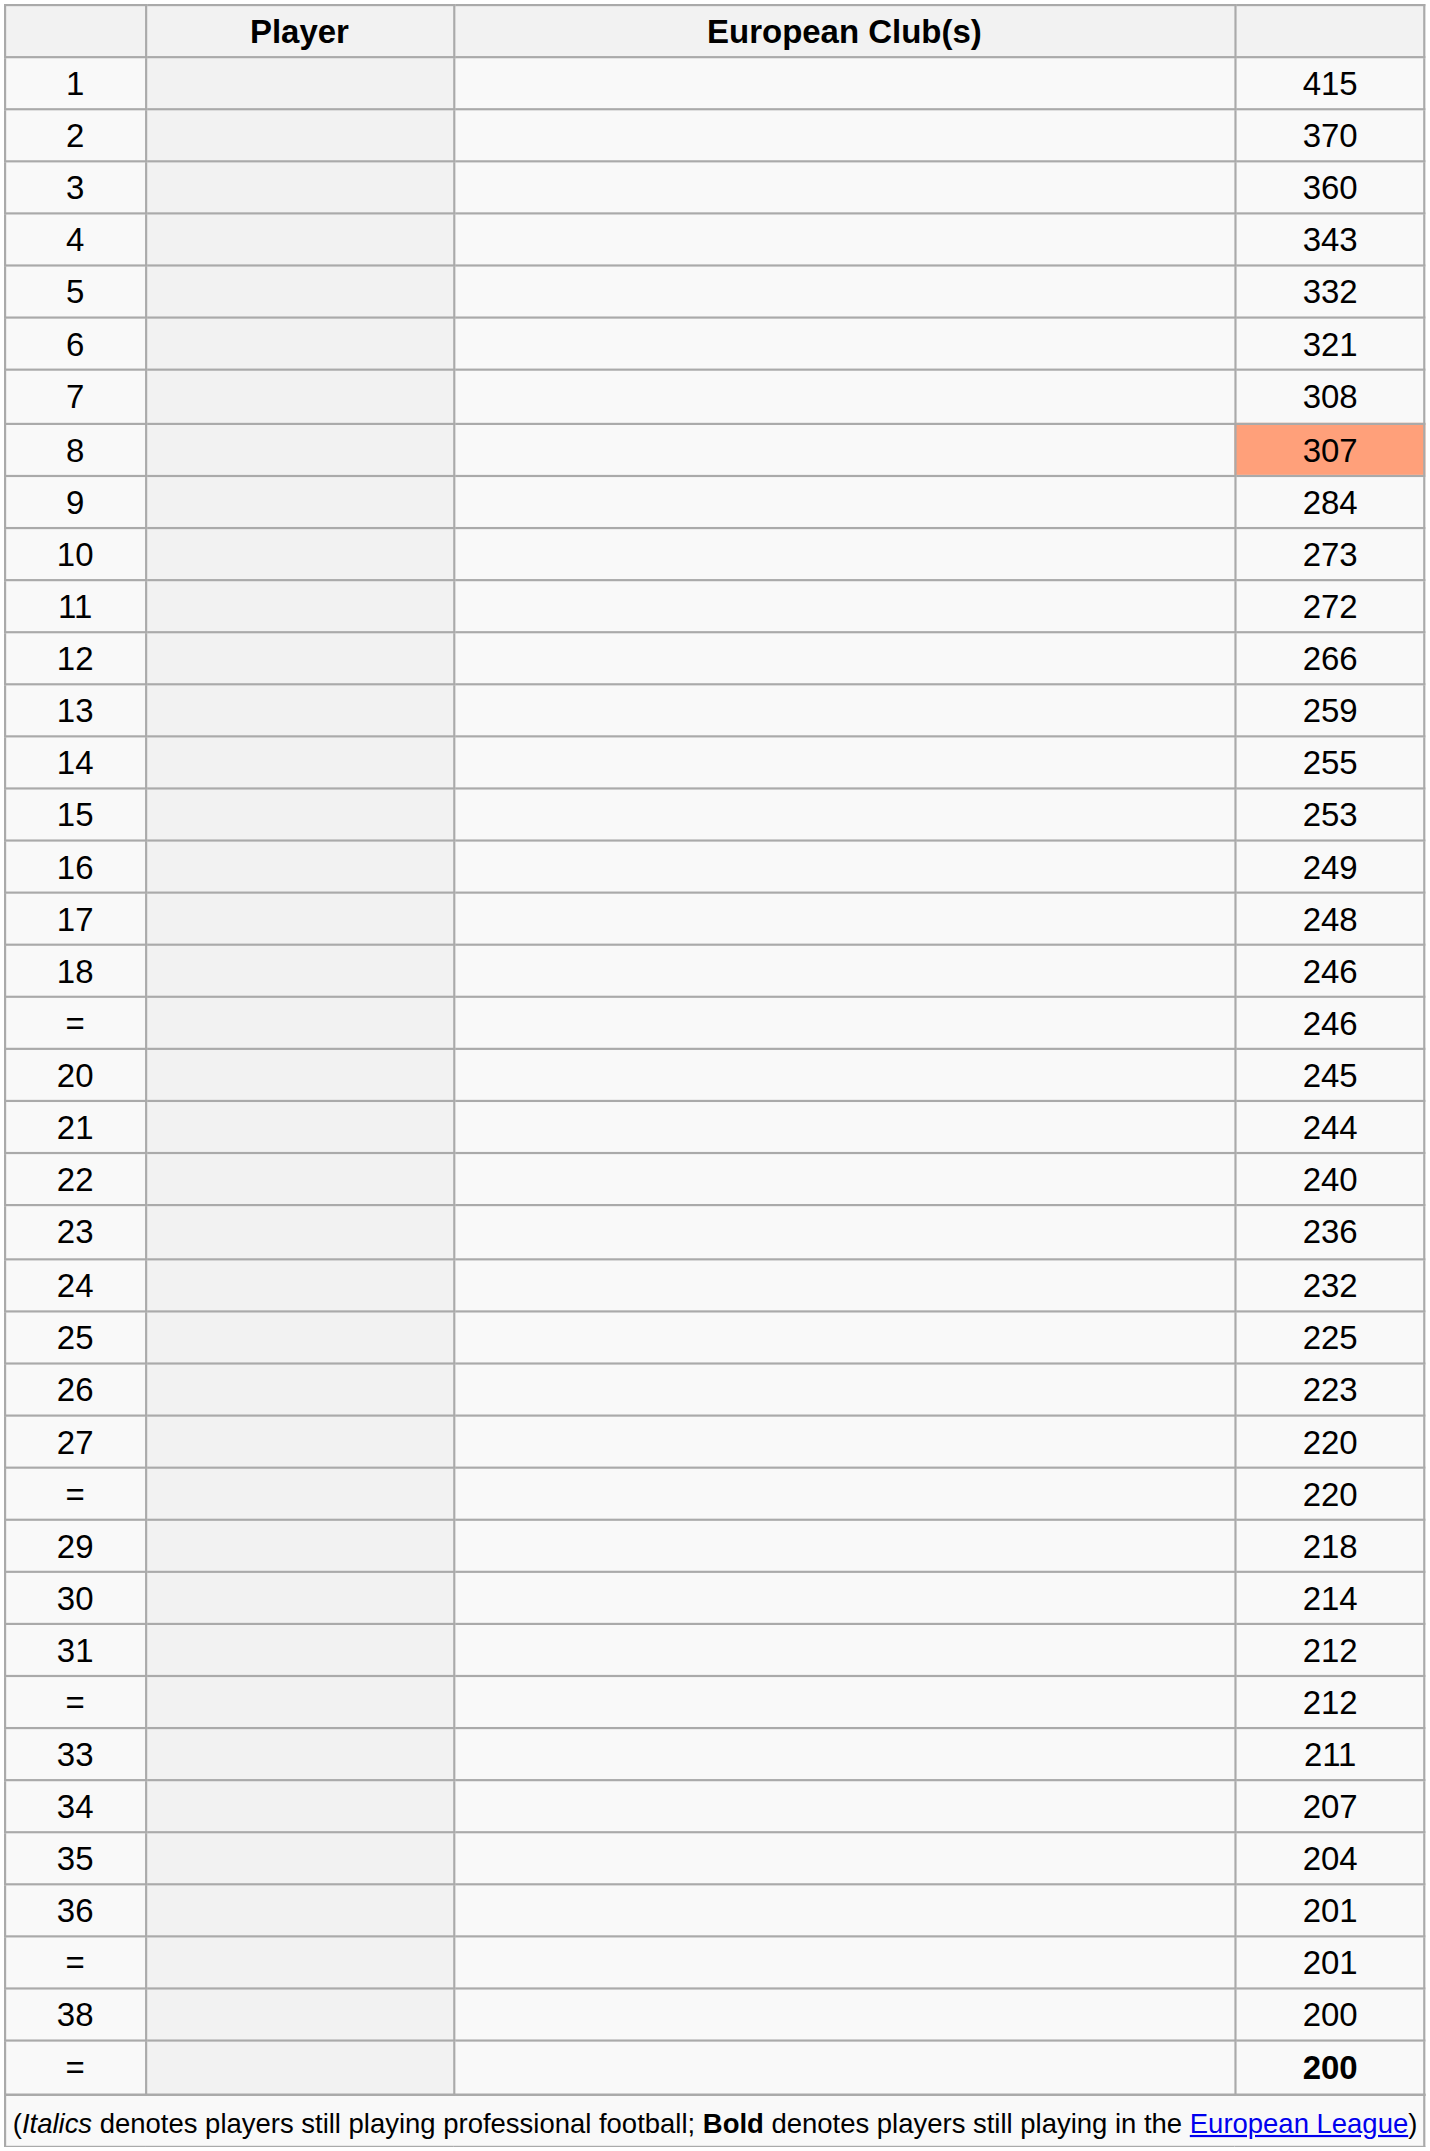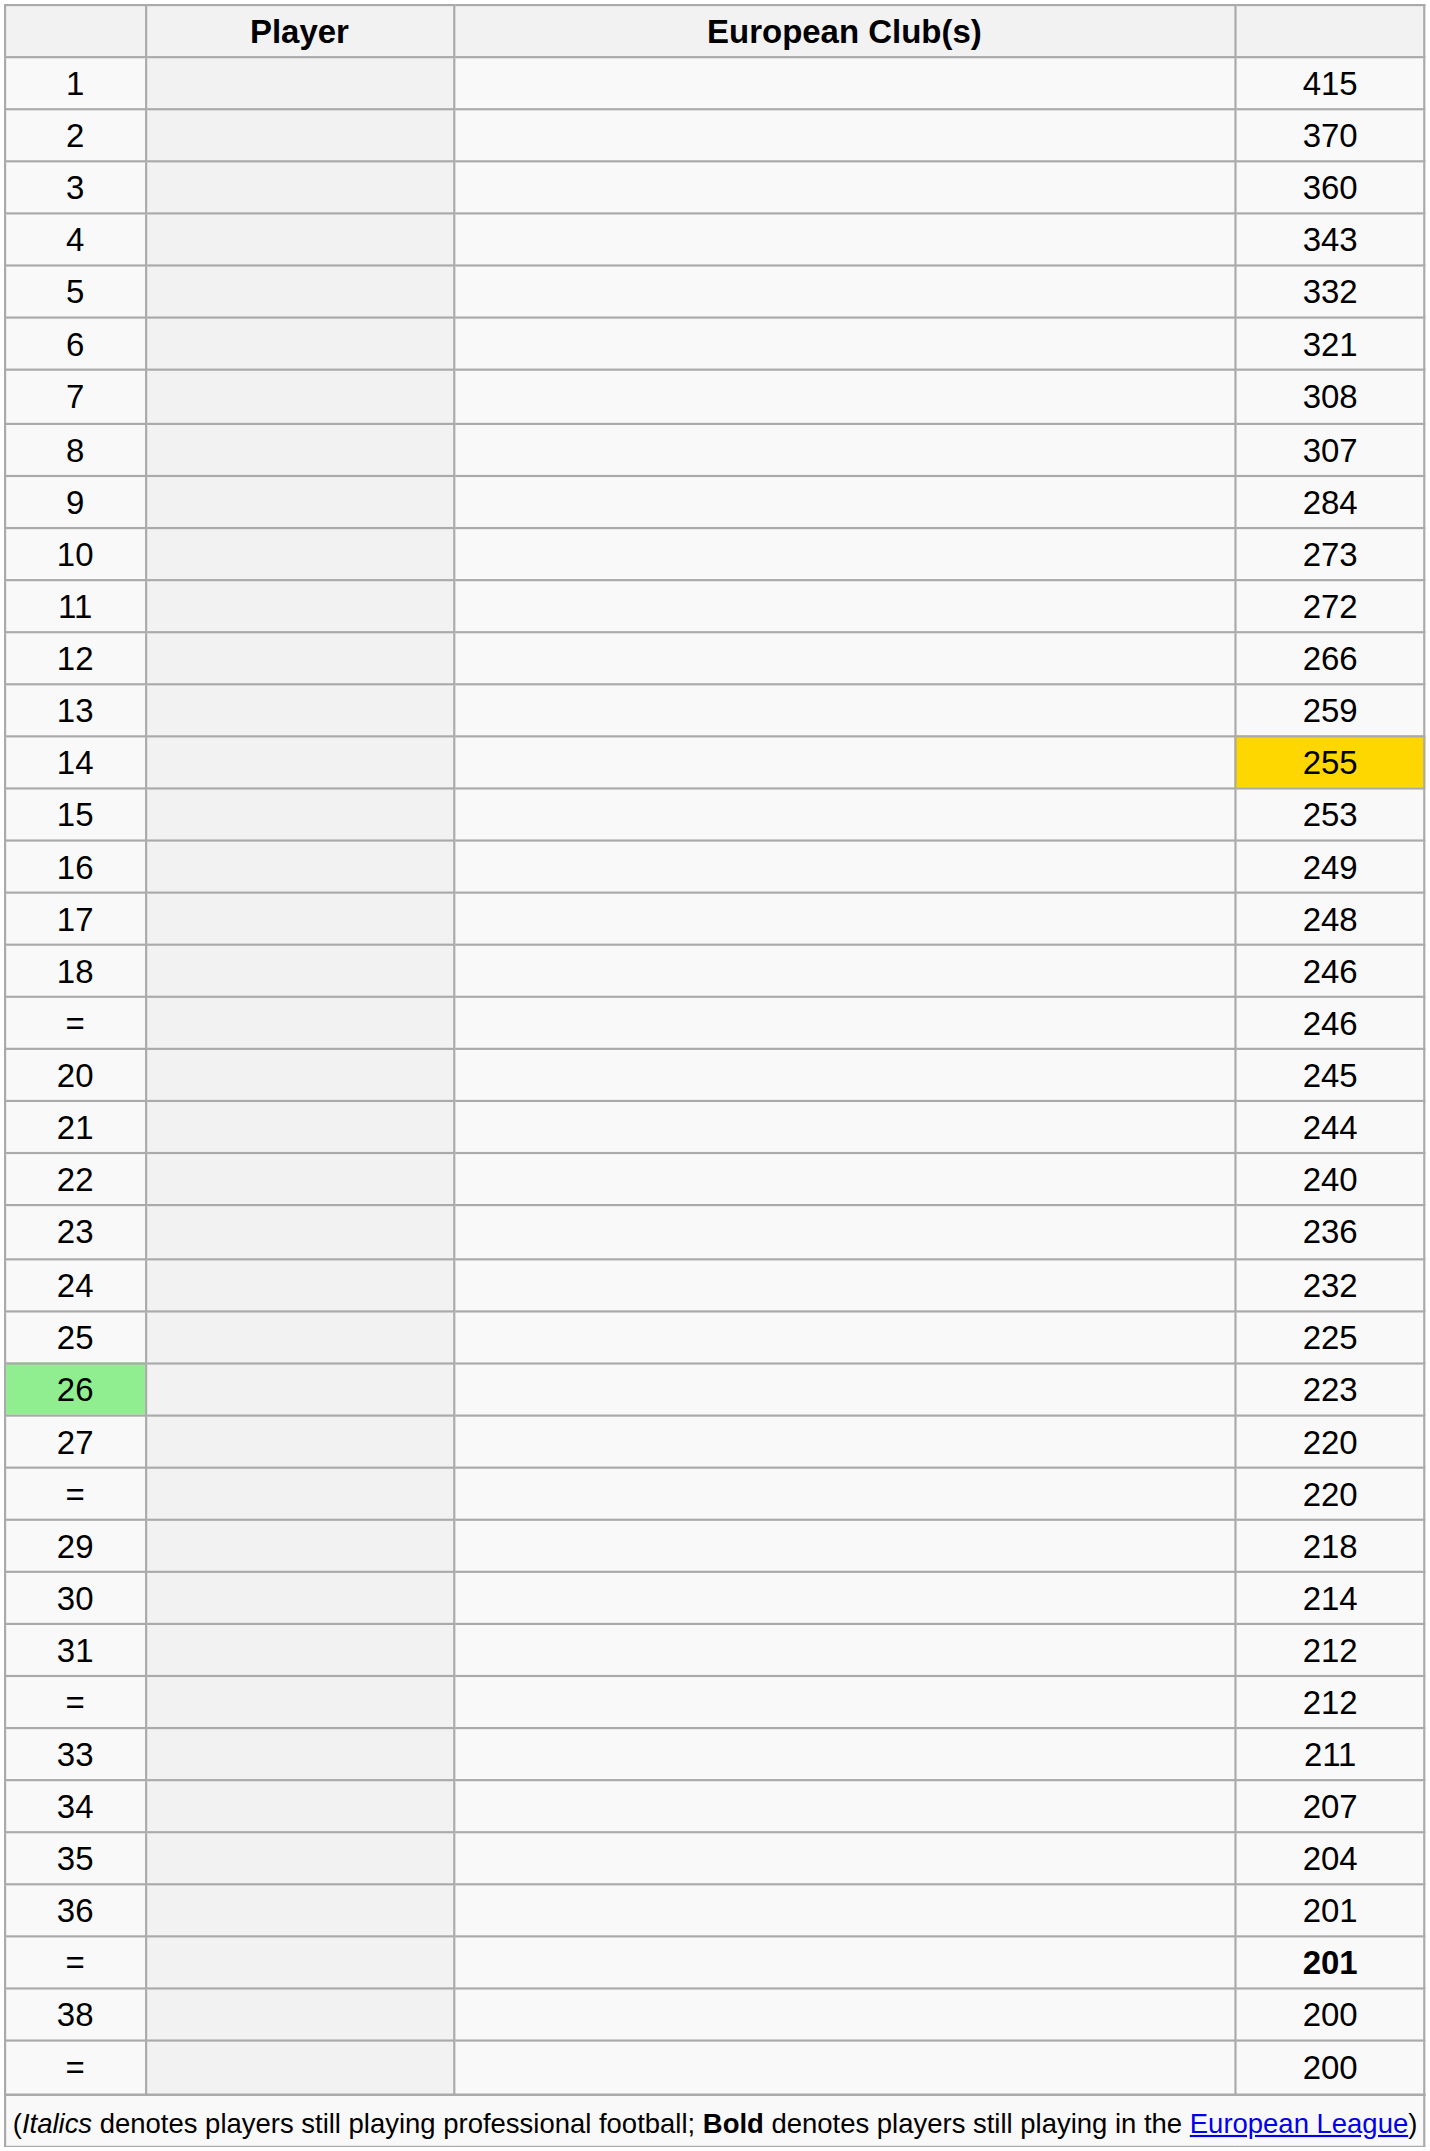8 | column 4: lightsalmon background -> no background
14 | column 4: no background -> gold background
26 | column 1: no background -> lightgreen background
= / 201 | column 4: normal -> bold
= / 200 | column 4: bold -> normal
